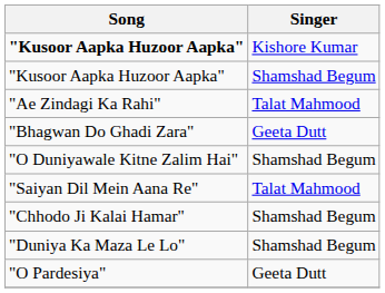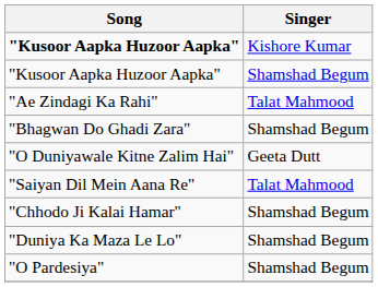row 5 | Singer: Geeta Dutt -> Shamshad Begum
row 6 | Singer: Shamshad Begum -> Geeta Dutt
row 10 | Singer: Geeta Dutt -> Shamshad Begum
